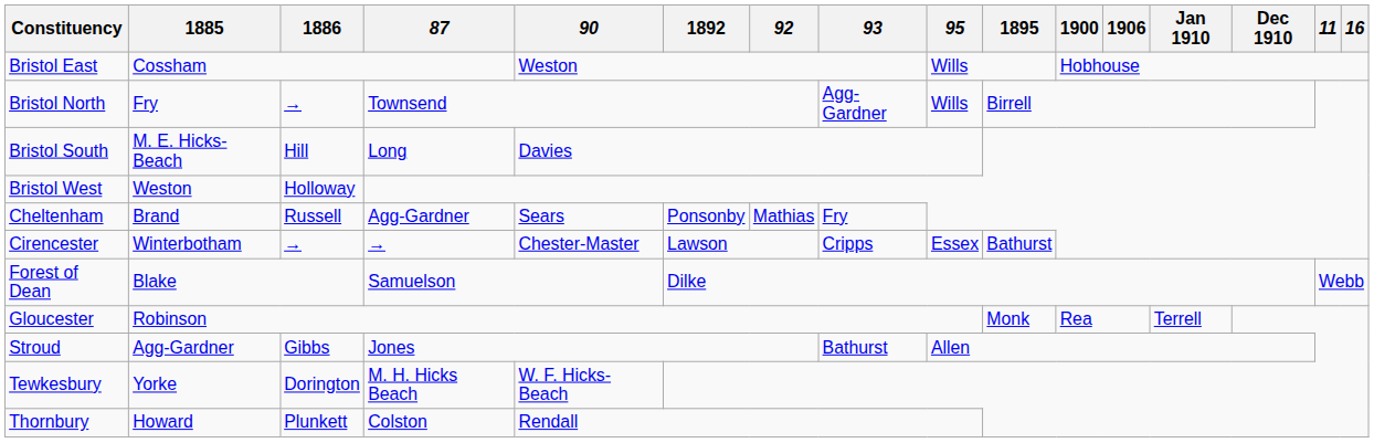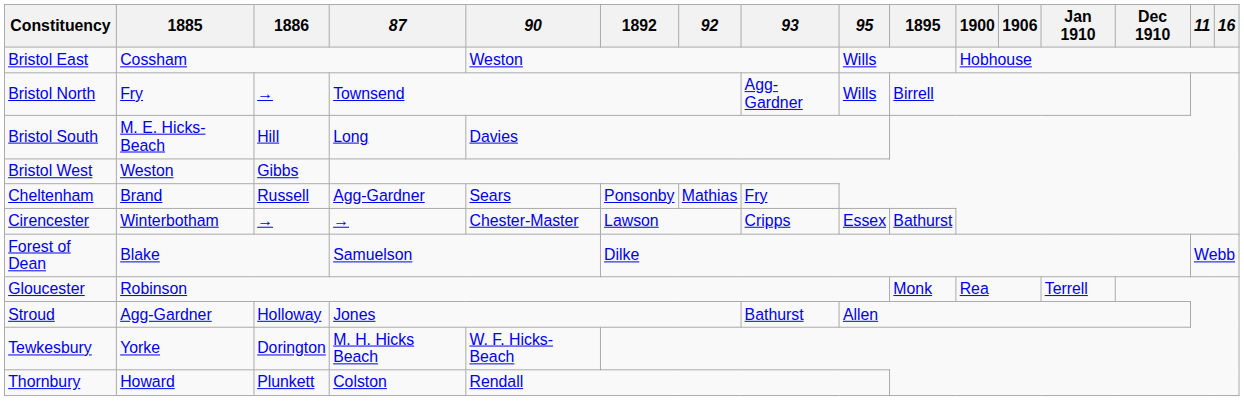Bristol West | 1886: Holloway -> Gibbs
Stroud | 1886: Gibbs -> Holloway
